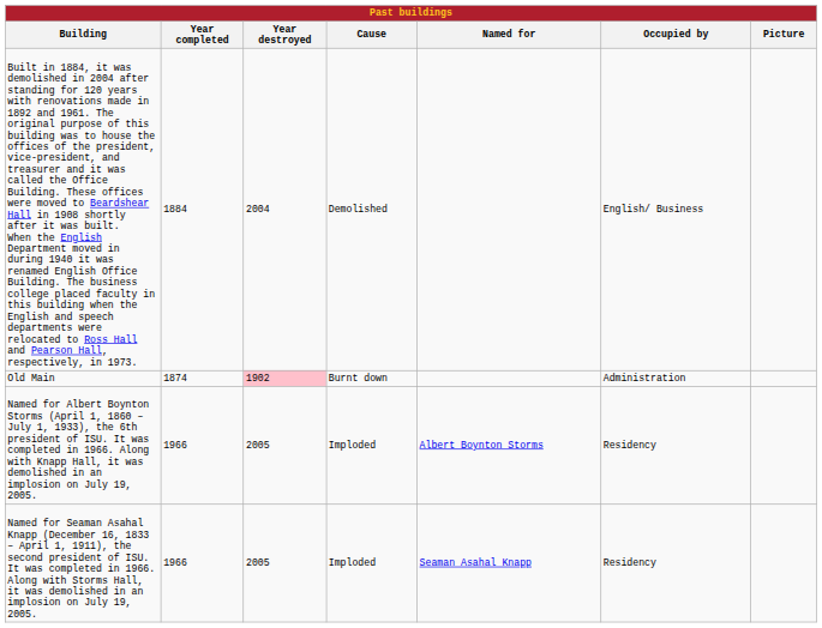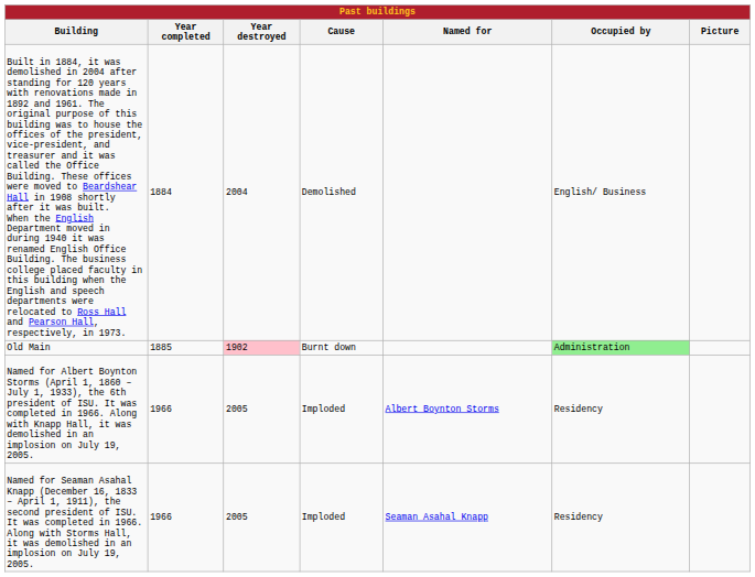Old Main | Year completed: 1874 -> 1885
Old Main | Occupied by: no background -> lightgreen background
